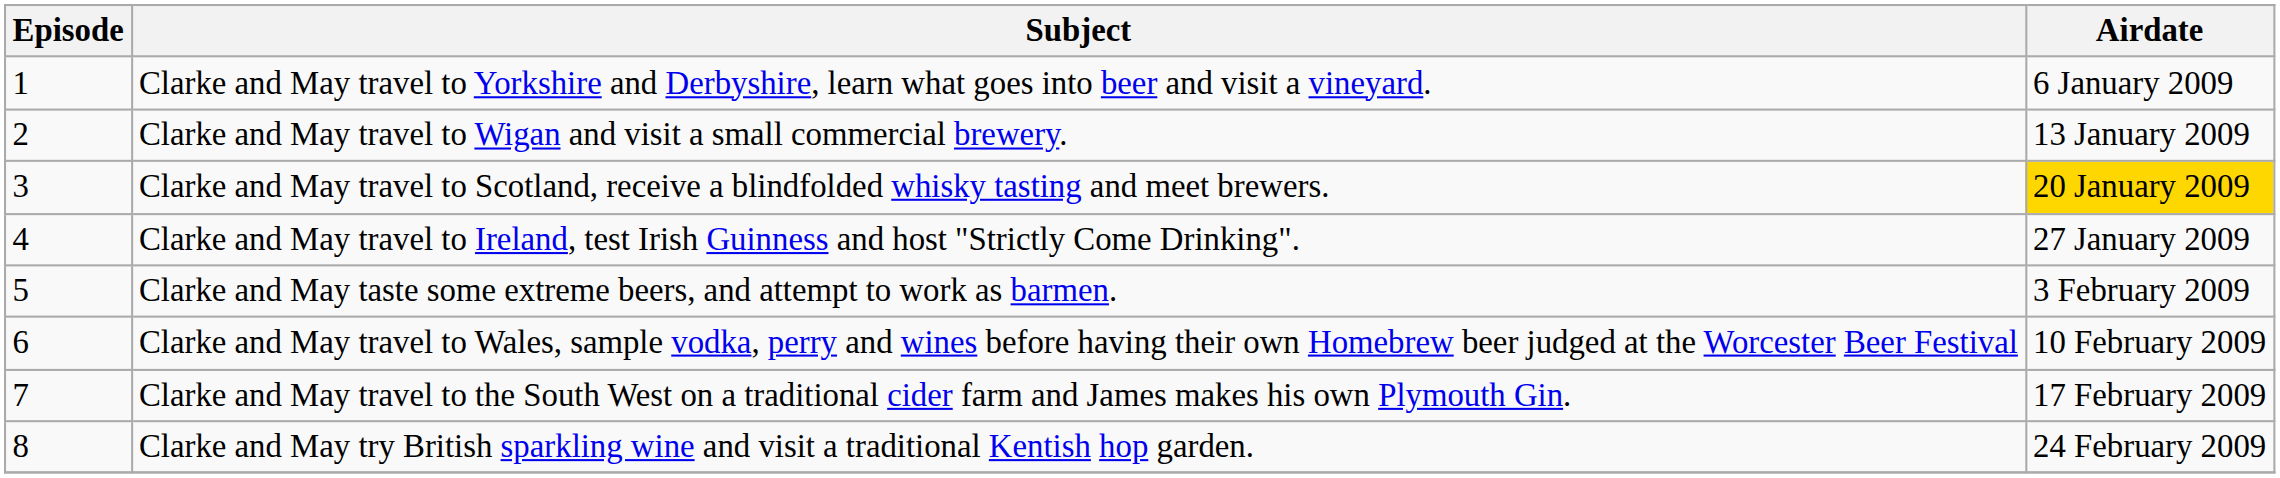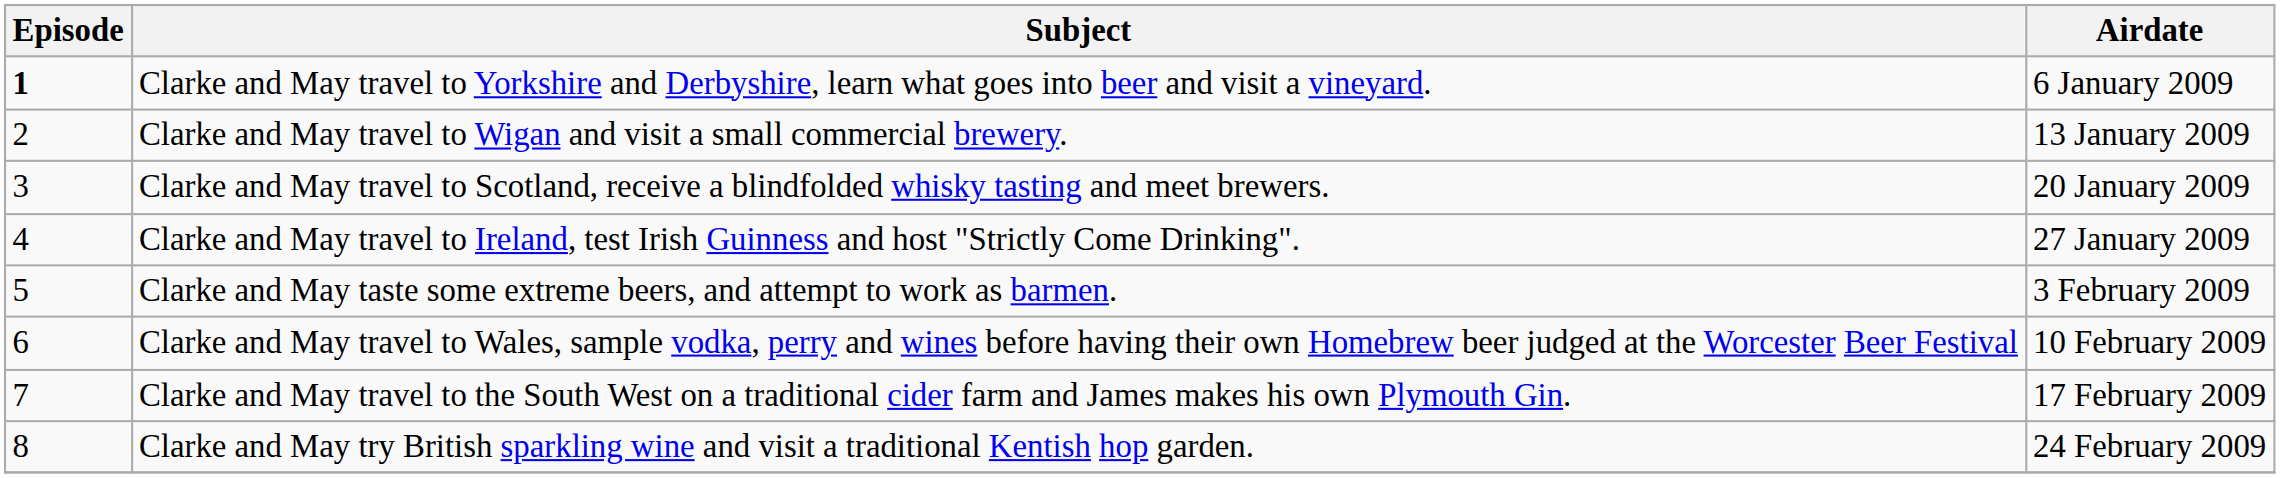row 2 | Episode: normal -> bold
row 4 | Airdate: gold background -> no background
